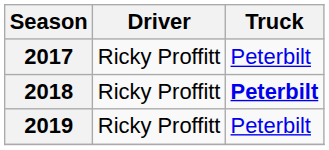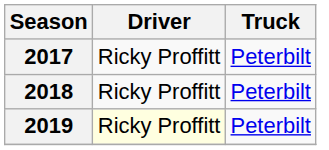2018 | Truck: bold -> normal
2019 | Driver: no background -> lightyellow background
